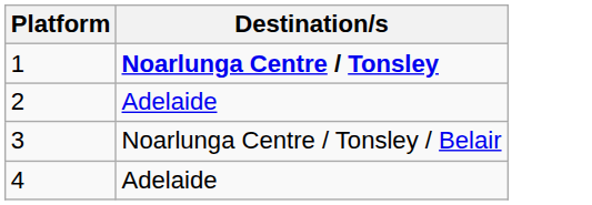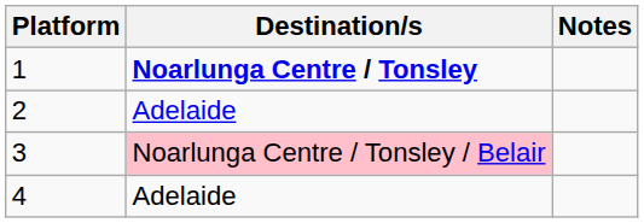+ column: Notes
3 | Destination/s: no background -> pink background
